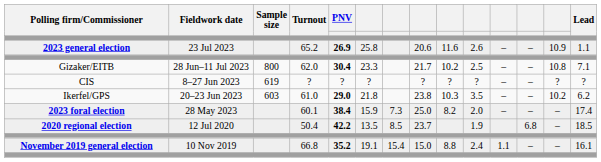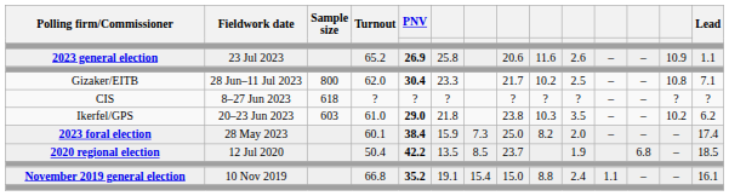CIS | Sample size: 619 -> 618
